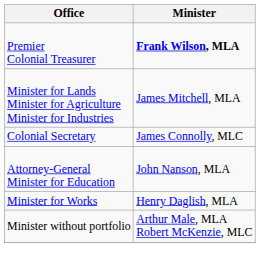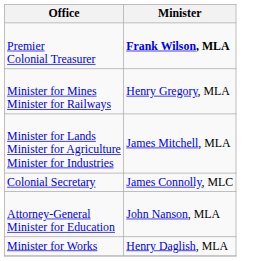+ row: Minister for Mines Minister for Railways | Henry Gregory, MLA
- row: Minister without portfolio | Arthur Male, MLA Robert McKenzie, MLC
